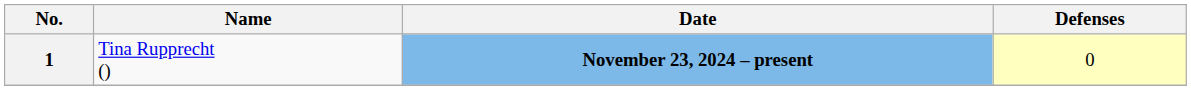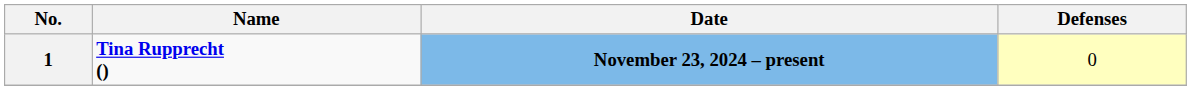1 | Name: normal -> bold
